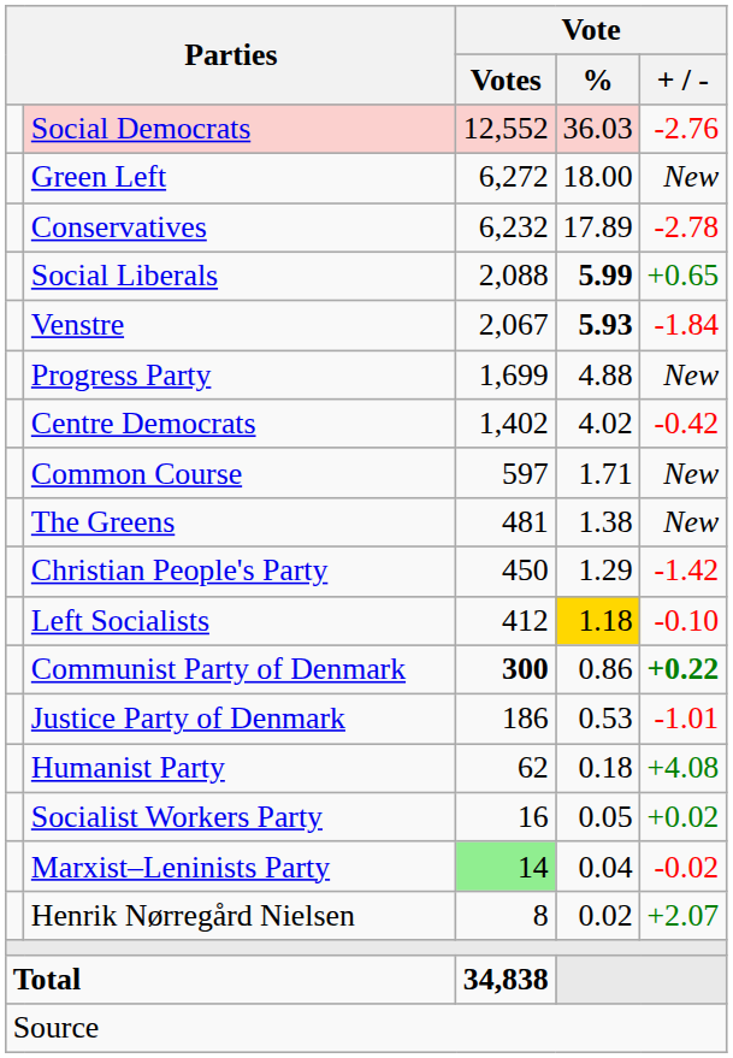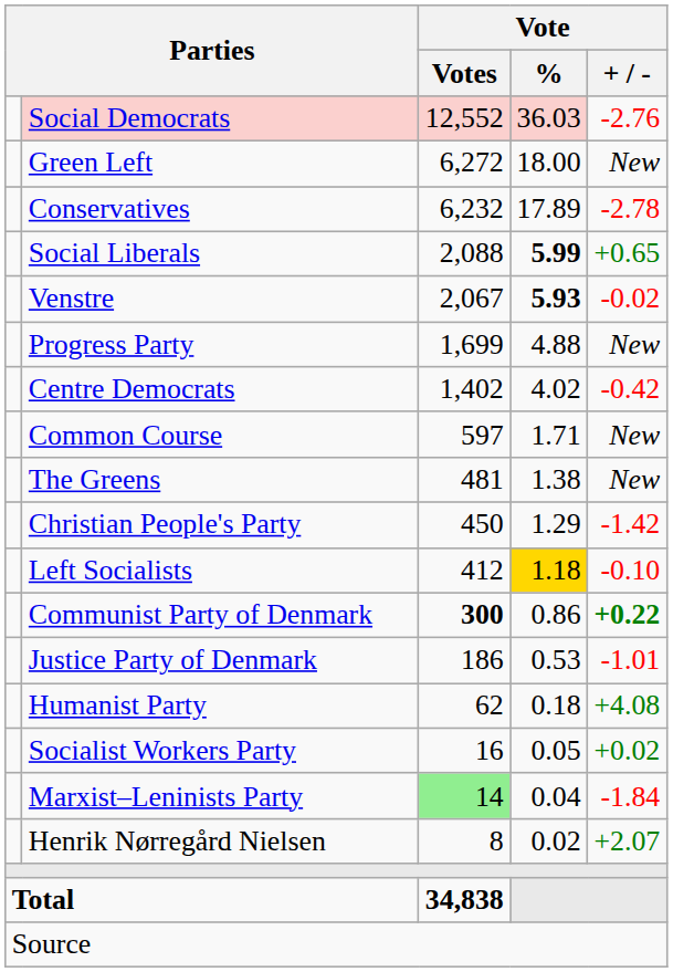Venstre | Vote / + / -: -1.84 -> -0.02
Marxist–Leninists Party | Vote / + / -: -0.02 -> -1.84
